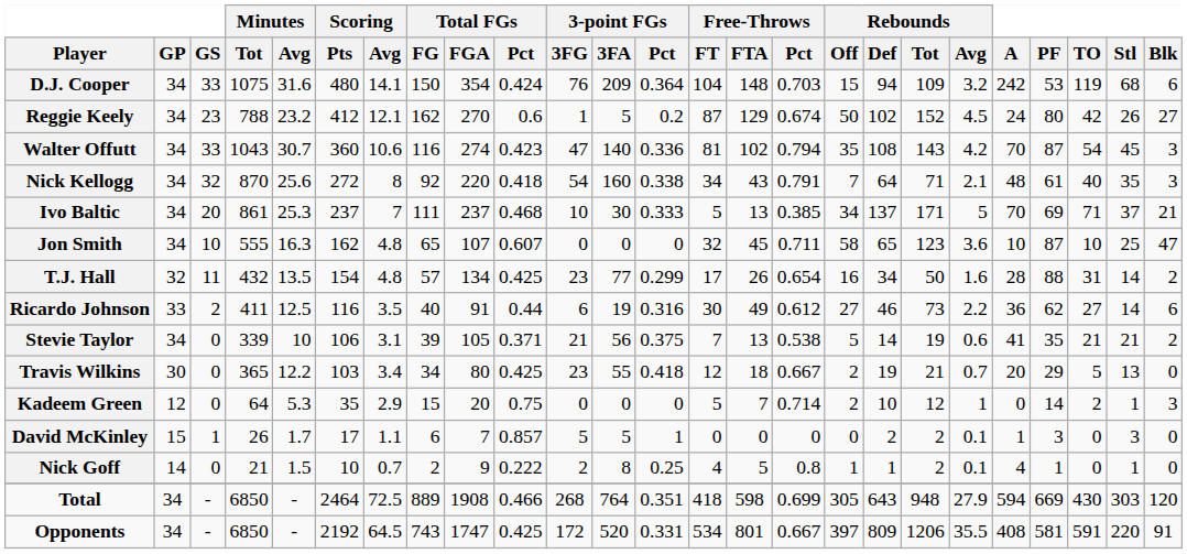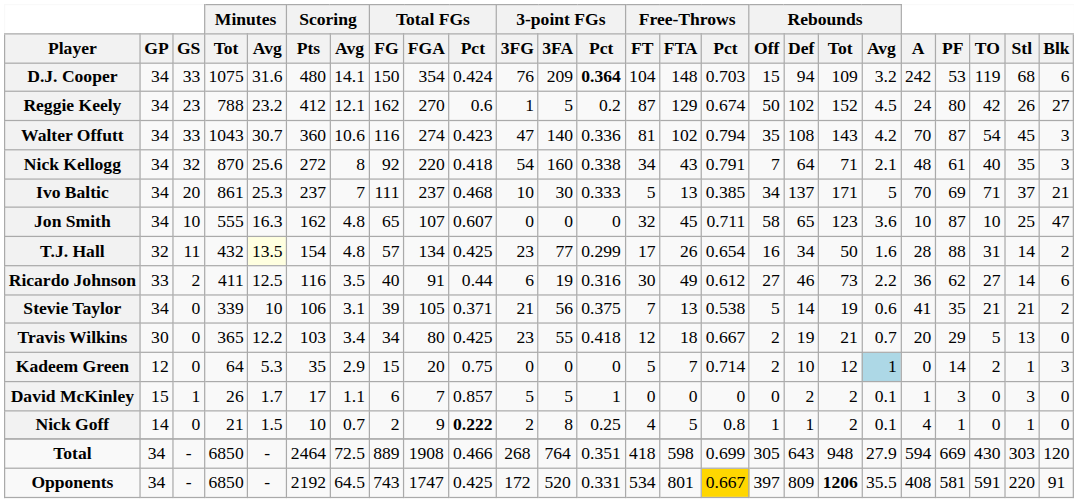D.J. Cooper | 3-point FGs / Pct: normal -> bold
T.J. Hall | Minutes / Avg: no background -> lightyellow background
Kadeem Green | Rebounds / Avg: no background -> lightblue background
Nick Goff | Total FGs / Pct: normal -> bold
Opponents | Free-Throws / Pct: no background -> gold background
Opponents | Rebounds / Tot: normal -> bold
